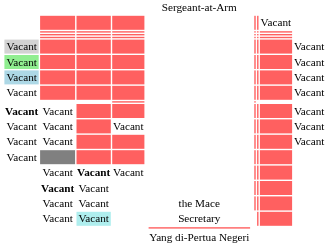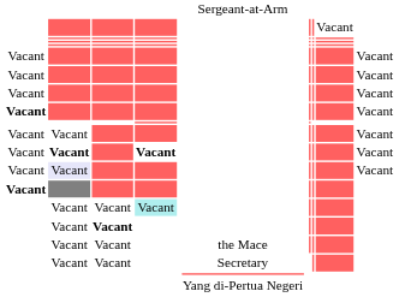row 3 | column 1: lightgrey background -> no background
row 4 | column 1: lightgreen background -> no background
row 5 | column 1: lightblue background -> no background
row 6 | column 1: normal -> bold
row 7 | column 1: bold -> normal
row 8 | column 2: normal -> bold
row 8 | column 4: normal -> bold
row 9 | column 2: no background -> lavender background
row 10 | column 1: normal -> bold
row 11 | column 3: bold -> normal
row 11 | column 4: no background -> paleturquoise background
row 12 | column 2: bold -> normal
row 12 | column 3: normal -> bold
row 14 | column 3: paleturquoise background -> no background
